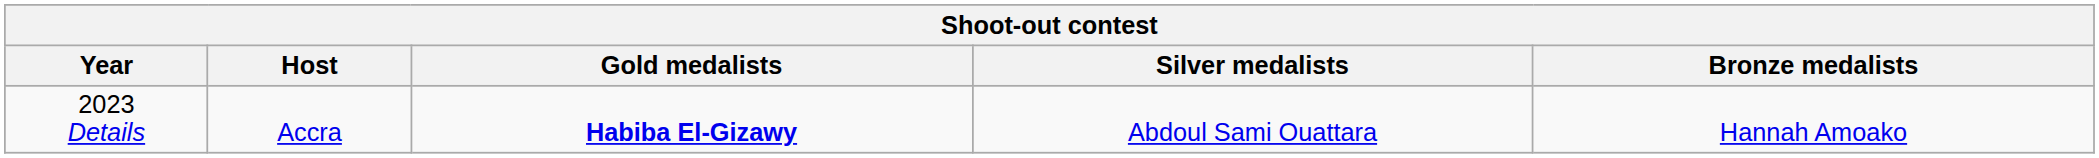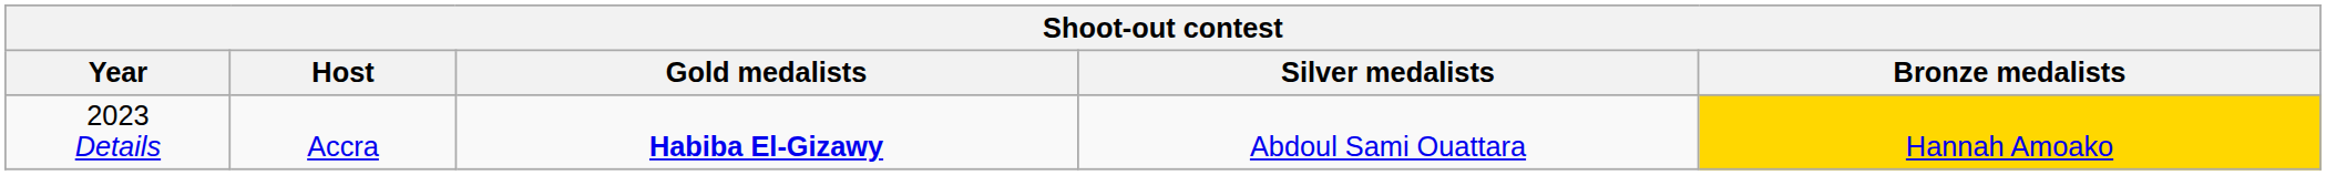2023 Details | Bronze medalists: no background -> gold background
